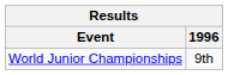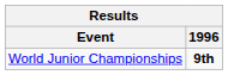World Junior Championships | 1996: normal -> bold
